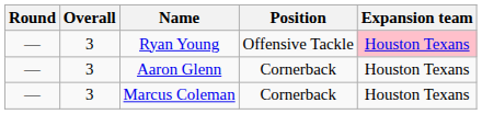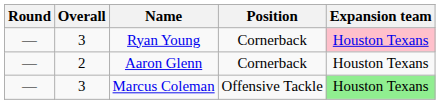Ryan Young | Position: Offensive Tackle -> Cornerback
Aaron Glenn | Overall: 3 -> 2
Marcus Coleman | Position: Cornerback -> Offensive Tackle
Marcus Coleman | Expansion team: no background -> lightgreen background
